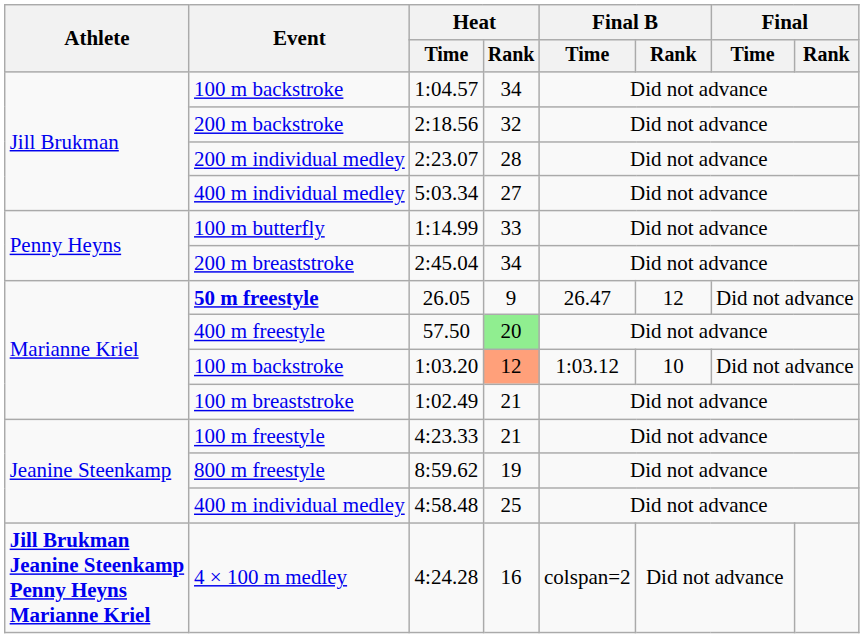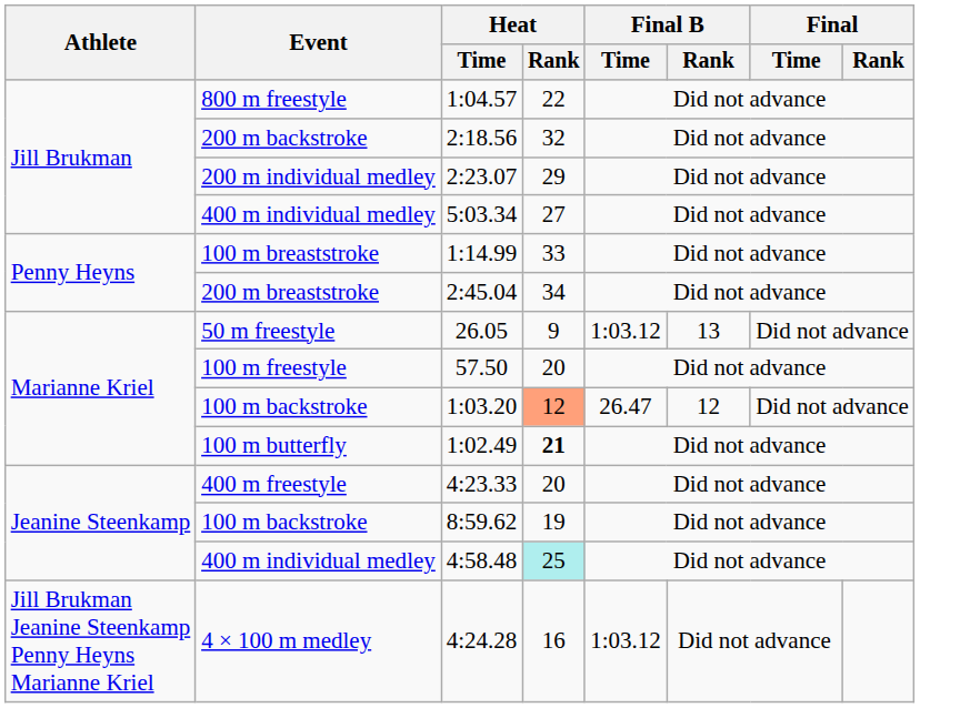1:04.57 | Event: 100 m backstroke -> 800 m freestyle
1:04.57 | Heat / Rank: 34 -> 22
2:23.07 | Heat / Rank: 28 -> 29
1:14.99 | Event: 100 m butterfly -> 100 m breaststroke
26.05 | Event: bold -> normal
26.05 | Final B / Time: 26.47 -> 1:03.12
26.05 | Final B / Rank: 12 -> 13
57.50 | Event: 400 m freestyle -> 100 m freestyle
57.50 | Heat / Rank: lightgreen background -> no background
1:03.20 | Final B / Time: 1:03.12 -> 26.47
1:03.20 | Final B / Rank: 10 -> 12
1:02.49 | Event: 100 m breaststroke -> 100 m butterfly
1:02.49 | Heat / Rank: normal -> bold
4:23.33 | Event: 100 m freestyle -> 400 m freestyle
4:23.33 | Heat / Rank: 21 -> 20
8:59.62 | Event: 800 m freestyle -> 100 m backstroke
4:58.48 | Heat / Rank: no background -> paleturquoise background
4:24.28 | Athlete: bold -> normal
4:24.28 | Final B / Time: colspan=2 -> 1:03.12
